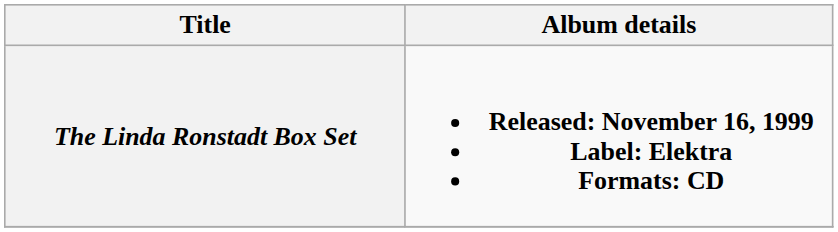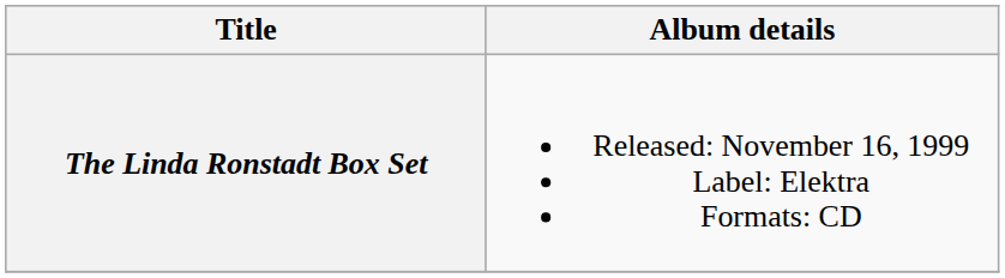The Linda Ronstadt Box Set | Album details: bold -> normal
